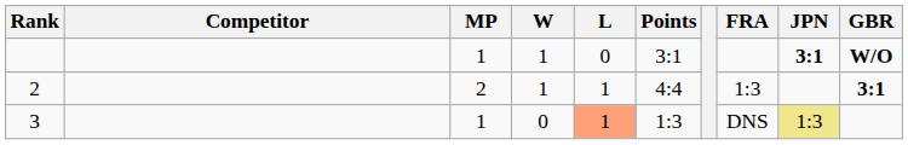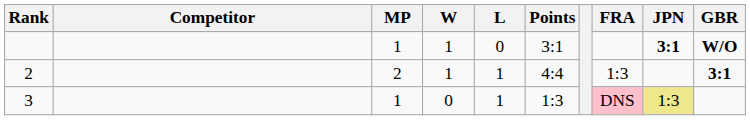3 | L: lightsalmon background -> no background
3 | FRA: no background -> pink background
